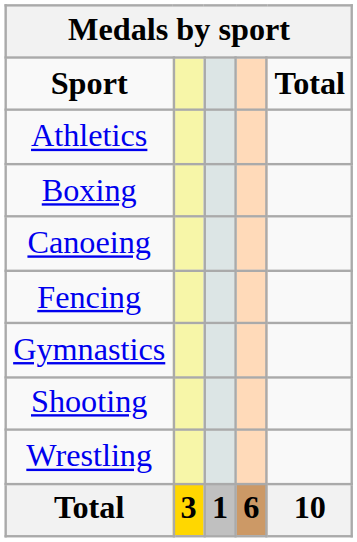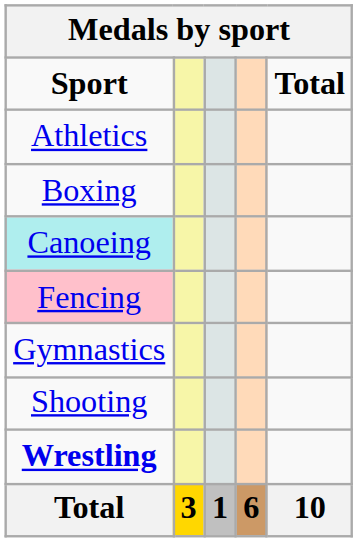Canoeing | Sport: no background -> paleturquoise background
Fencing | Sport: no background -> pink background
Wrestling | Sport: normal -> bold
